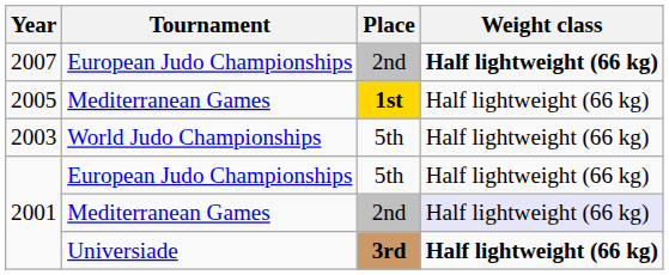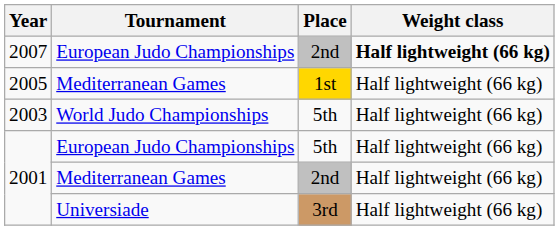2005 | Place: bold -> normal
2001 / Mediterranean Games | Weight class: lavender background -> no background
2001 / Universiade | Place: bold -> normal
2001 / Universiade | Weight class: bold -> normal
